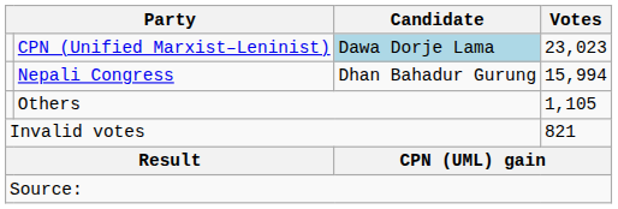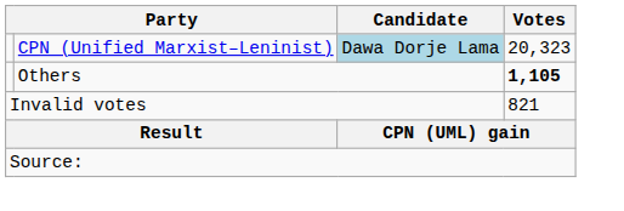CPN (Unified Marxist–Leninist) | Votes: 23,023 -> 20,323
- row: Nepali Congress | Dhan Bahadur Gurung | 15,994
Others | Votes: normal -> bold
